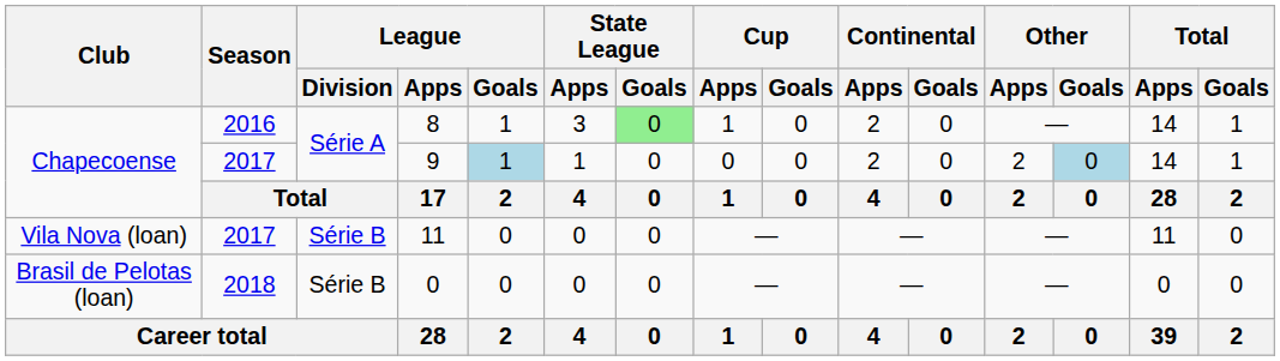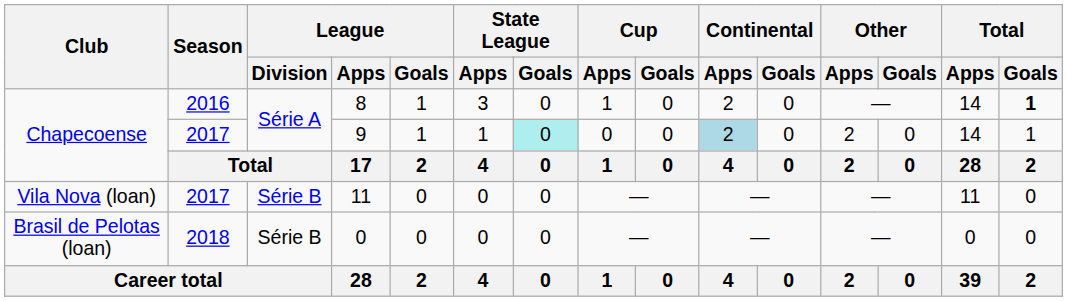8 | State League / Goals: lightgreen background -> no background
8 | Total / Goals: normal -> bold
9 | League / Goals: lightblue background -> no background
9 | State League / Goals: no background -> paleturquoise background
9 | Continental / Apps: no background -> lightblue background
9 | Other / Goals: lightblue background -> no background
